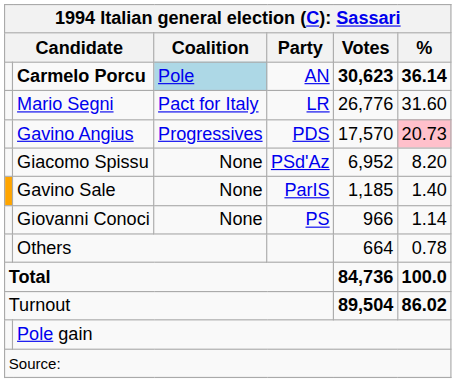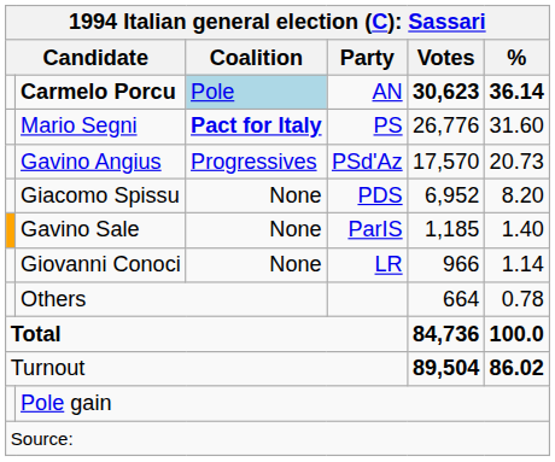Mario Segni | Coalition: normal -> bold
Mario Segni | Party: LR -> PS
Gavino Angius | Party: PDS -> PSd'Az
Gavino Angius | %: pink background -> no background
Giacomo Spissu | Party: PSd'Az -> PDS
Giovanni Conoci | Party: PS -> LR
